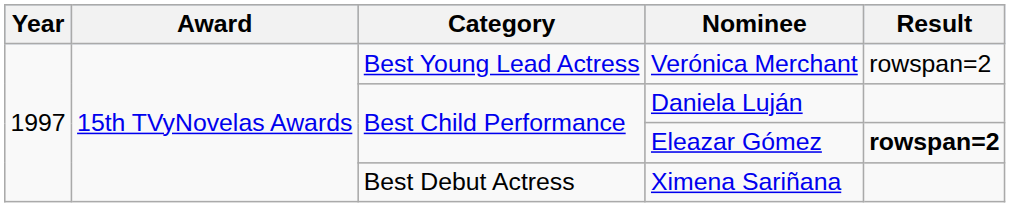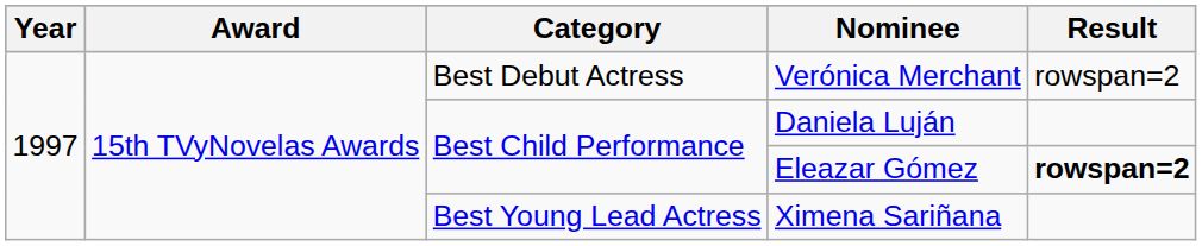Verónica Merchant | Category: Best Young Lead Actress -> Best Debut Actress
Ximena Sariñana | Category: Best Debut Actress -> Best Young Lead Actress
